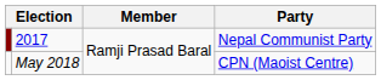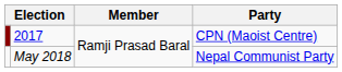2017 | Party: Nepal Communist Party -> CPN (Maoist Centre)
May 2018 | Party: CPN (Maoist Centre) -> Nepal Communist Party
